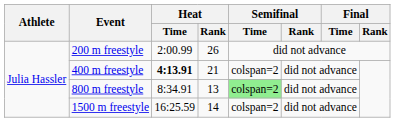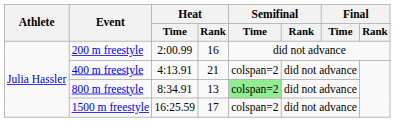200 m freestyle | Heat / Rank: 26 -> 16
400 m freestyle | Heat / Time: bold -> normal
1500 m freestyle | Heat / Rank: 14 -> 17
